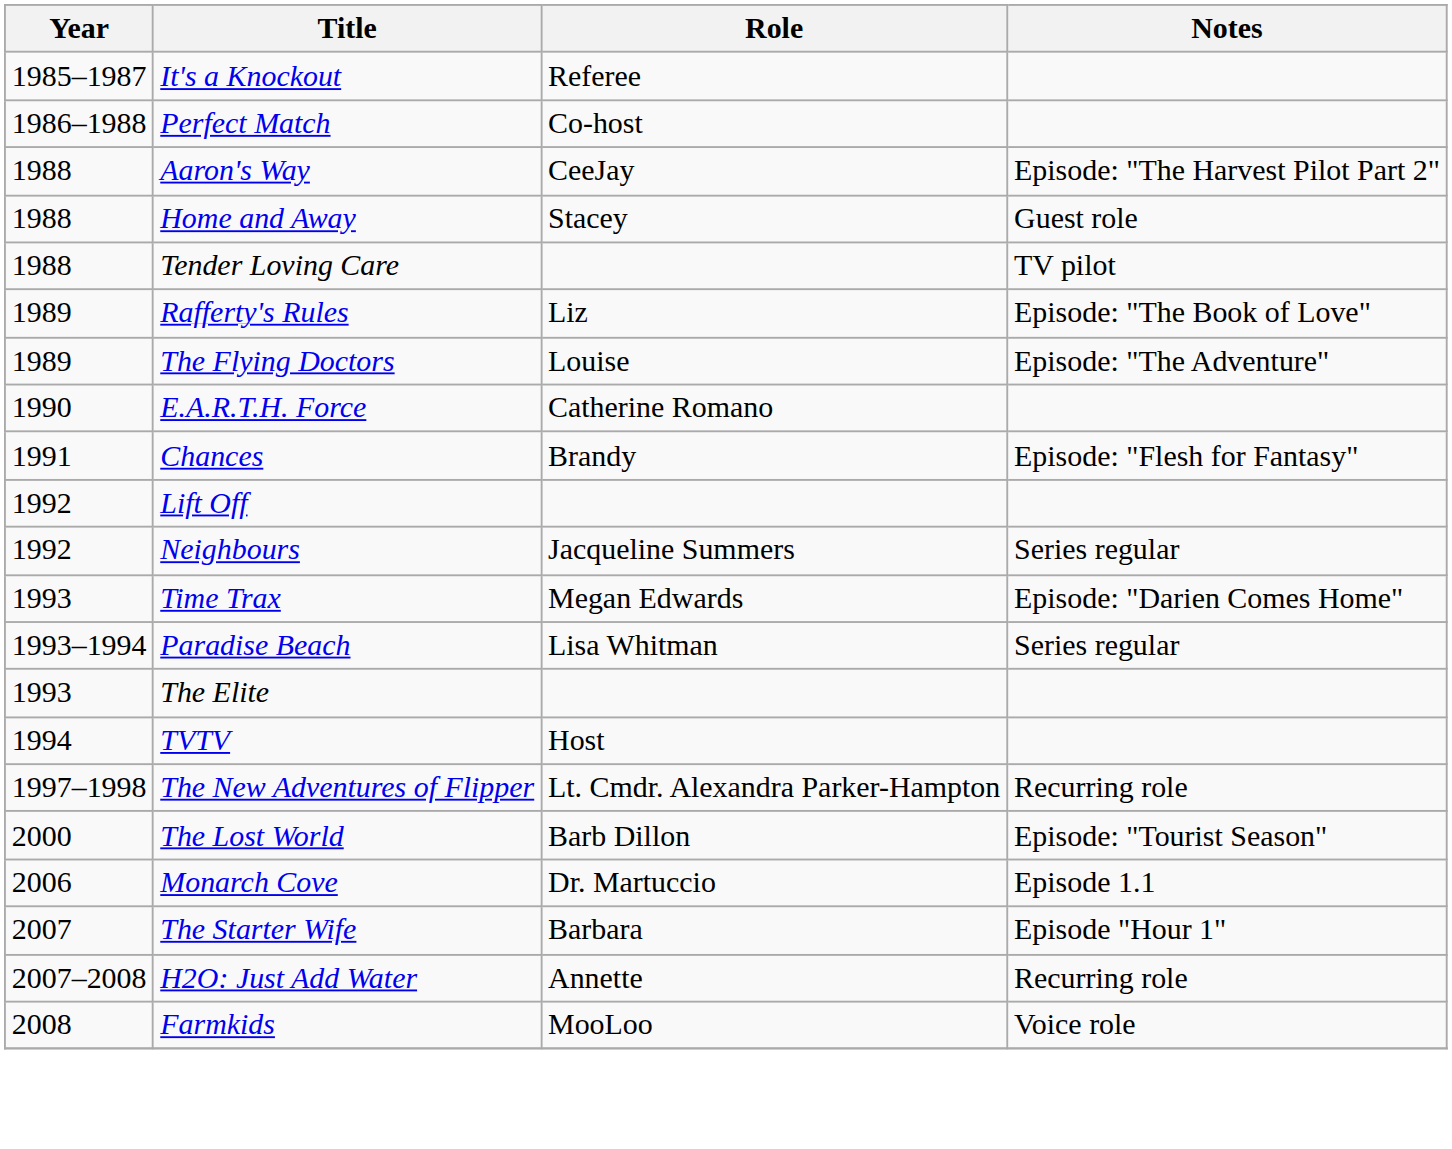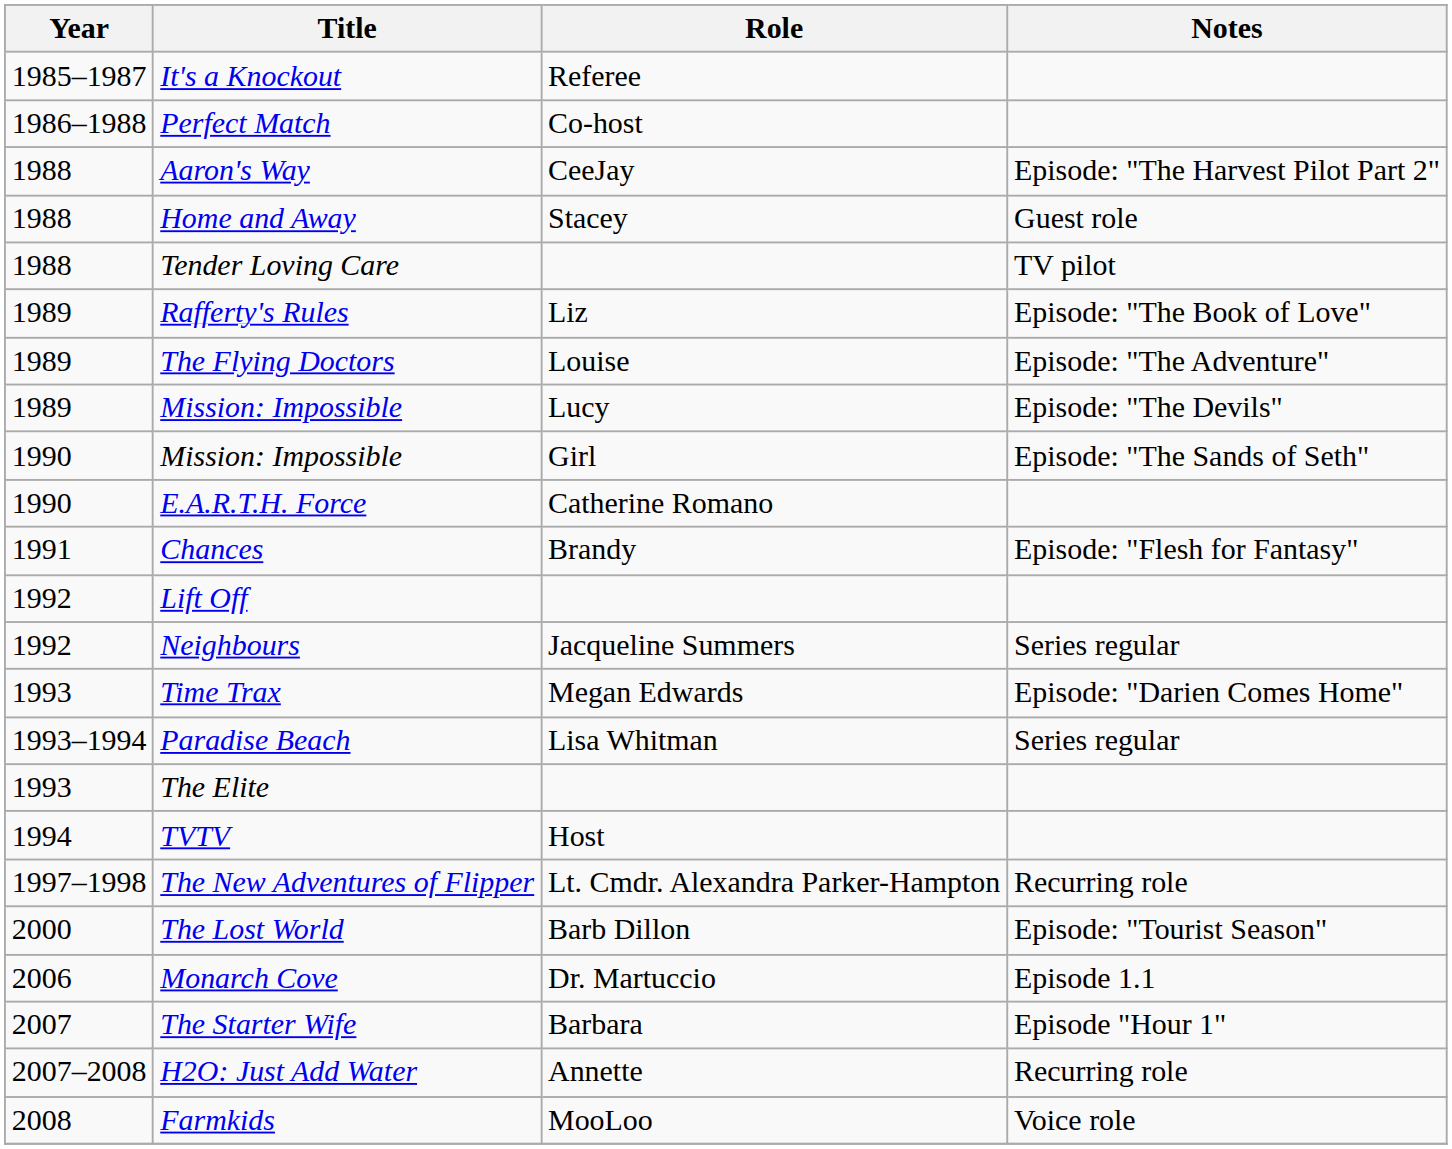+ row: 1989 | Mission: Impossible | Lucy | Episode: "The Devils"
+ row: 1990 | Mission: Impossible | Girl | Episode: "The Sands of Seth"
